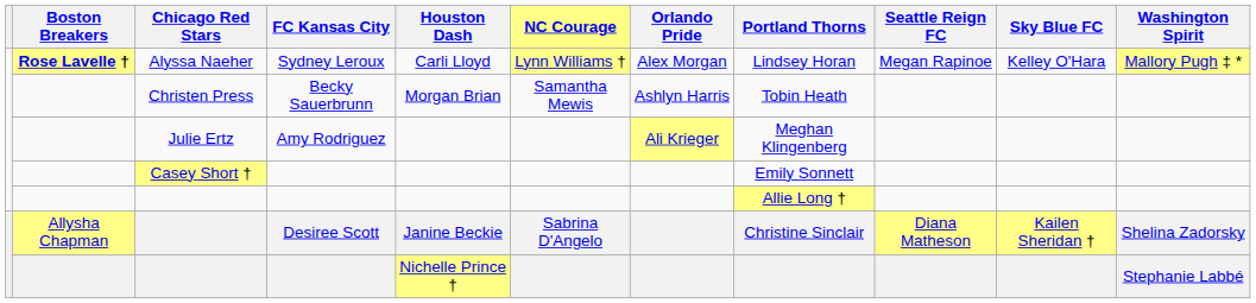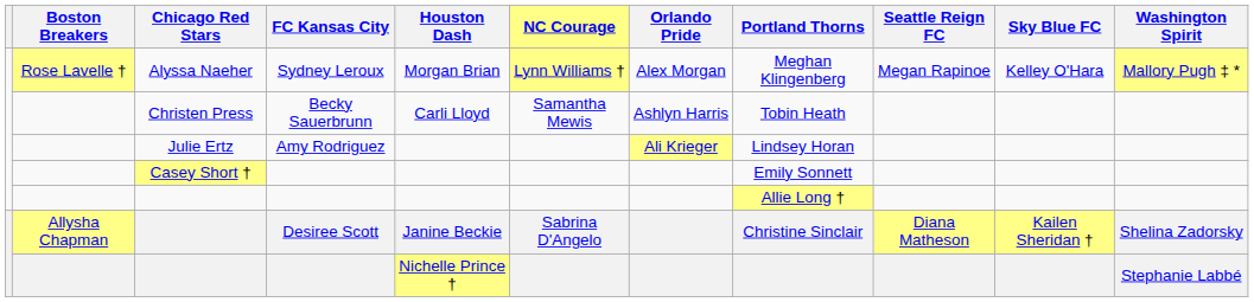Alyssa Naeher | Boston Breakers: bold -> normal
Alyssa Naeher | Houston Dash: Carli Lloyd -> Morgan Brian
Alyssa Naeher | Portland Thorns: Lindsey Horan -> Meghan Klingenberg
Christen Press | Houston Dash: Morgan Brian -> Carli Lloyd
Julie Ertz | Portland Thorns: Meghan Klingenberg -> Lindsey Horan
